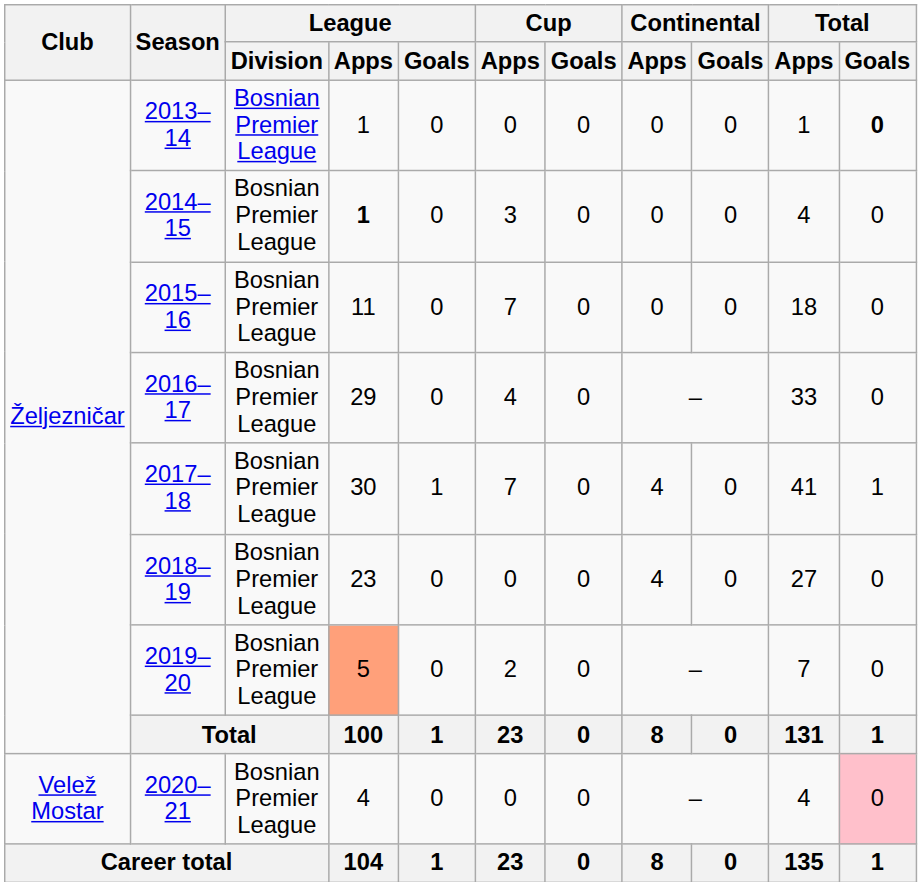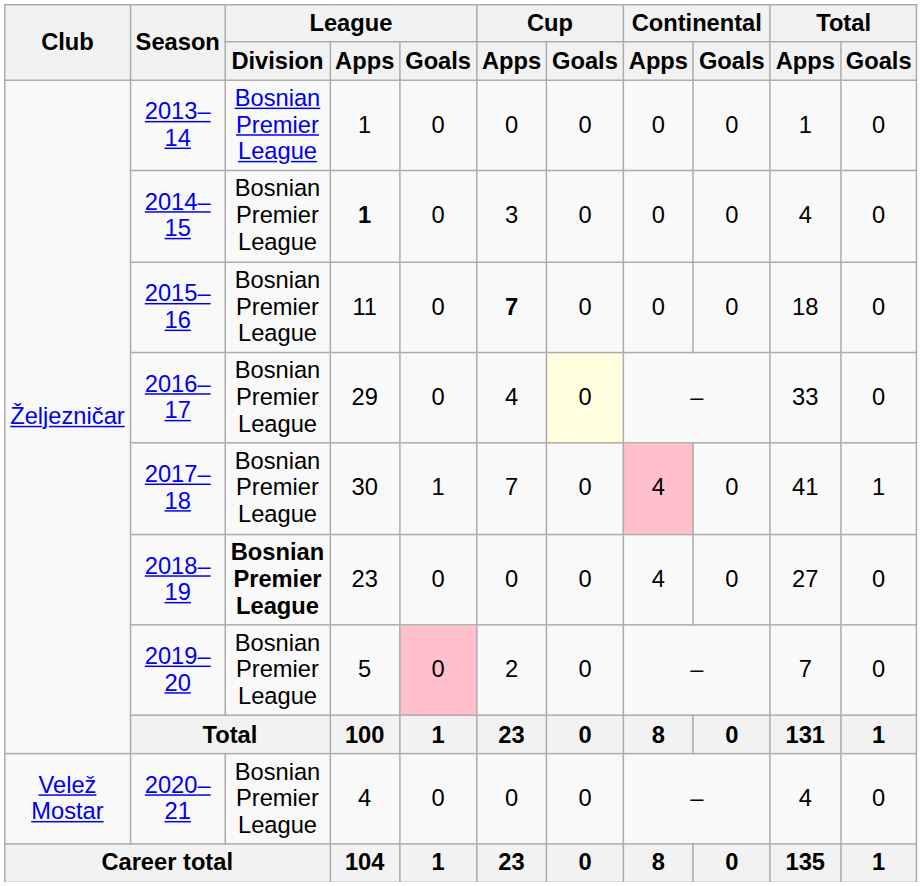2013–14 | Total / Goals: bold -> normal
2015–16 | Cup / Apps: normal -> bold
2016–17 | Cup / Goals: no background -> lightyellow background
2017–18 | Continental / Apps: no background -> pink background
2018–19 | League / Division: normal -> bold
2019–20 | League / Apps: lightsalmon background -> no background
2019–20 | League / Goals: no background -> pink background
2020–21 | Total / Goals: pink background -> no background
